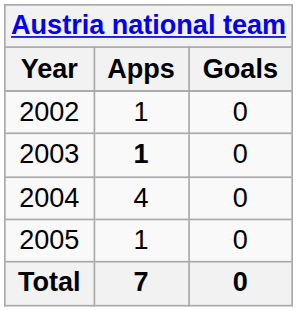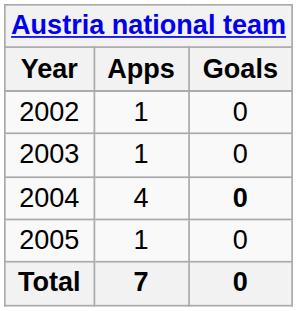2003 | Apps: bold -> normal
2004 | Goals: normal -> bold
